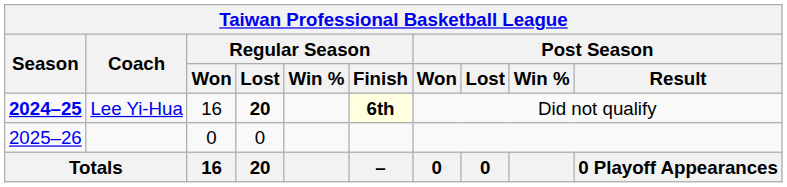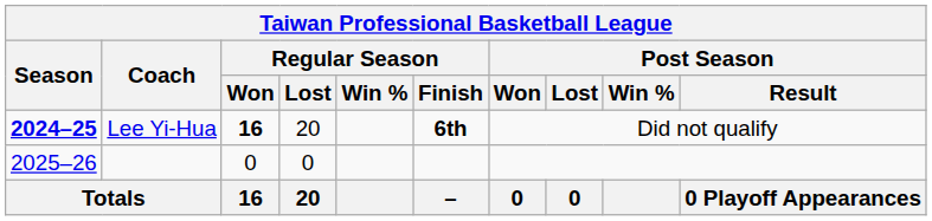Lee Yi-Hua | Regular Season / Won: normal -> bold
Lee Yi-Hua | Regular Season / Lost: bold -> normal
Lee Yi-Hua | Regular Season / Finish: lightyellow background -> no background
